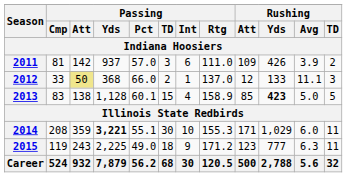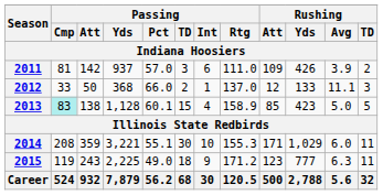2012 | Passing / Att: khaki background -> no background
2013 | Passing / Cmp: no background -> paleturquoise background
2013 | Rushing / Yds: bold -> normal
2014 | Passing / Yds: bold -> normal
